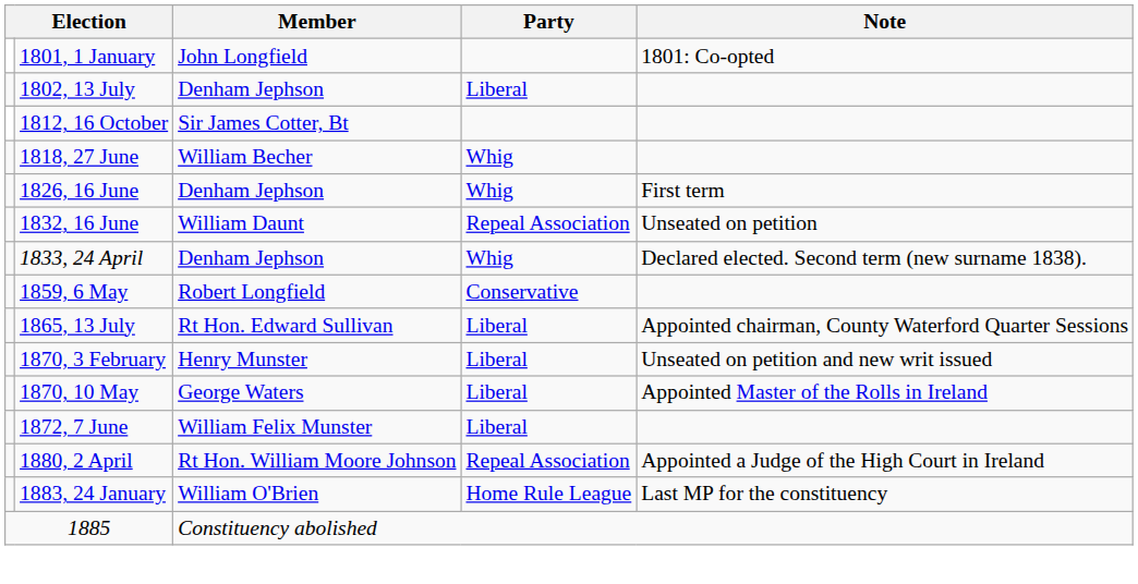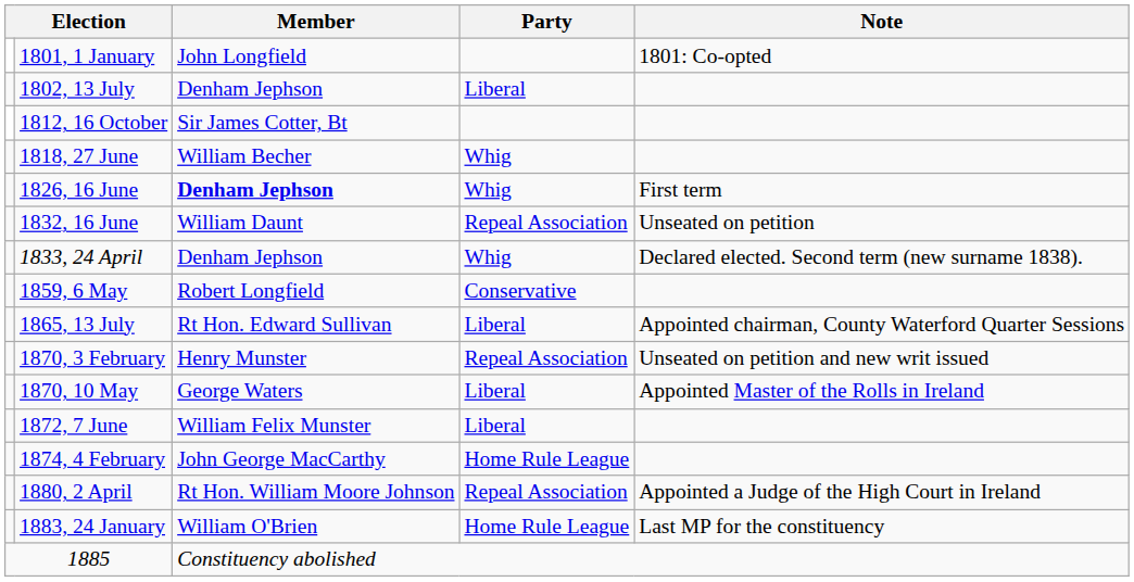1826, 16 June | Member: normal -> bold
1870, 3 February | Party: Liberal -> Repeal Association
+ row: 1874, 4 February | John George MacCarthy | Home Rule League
